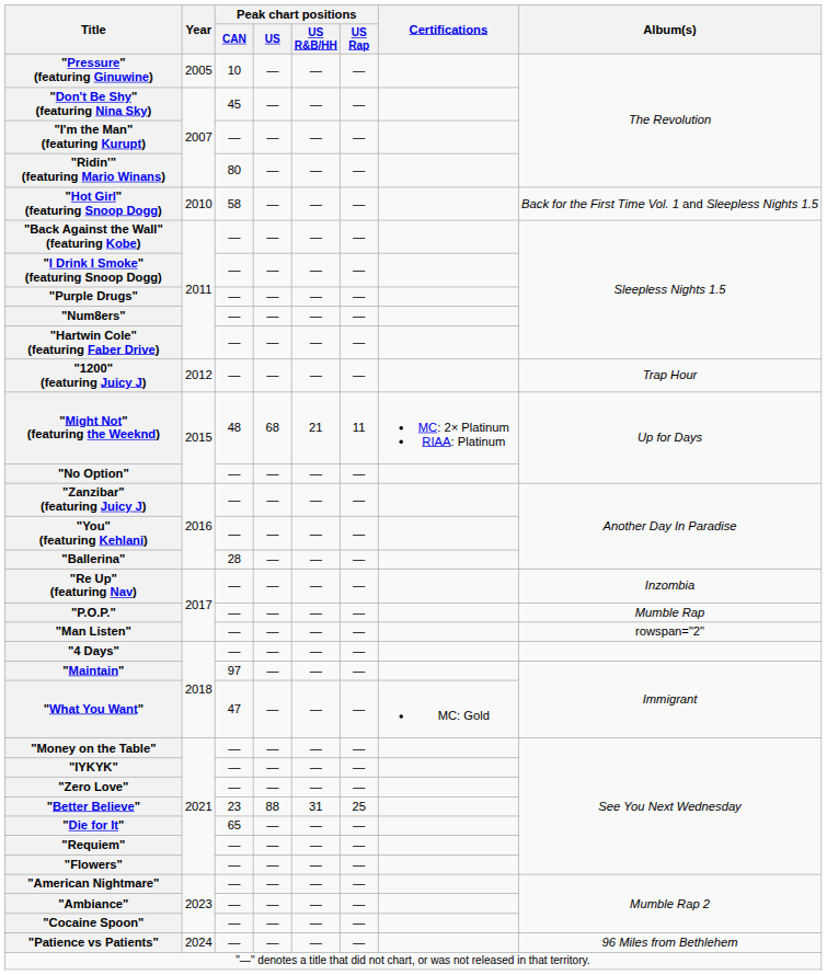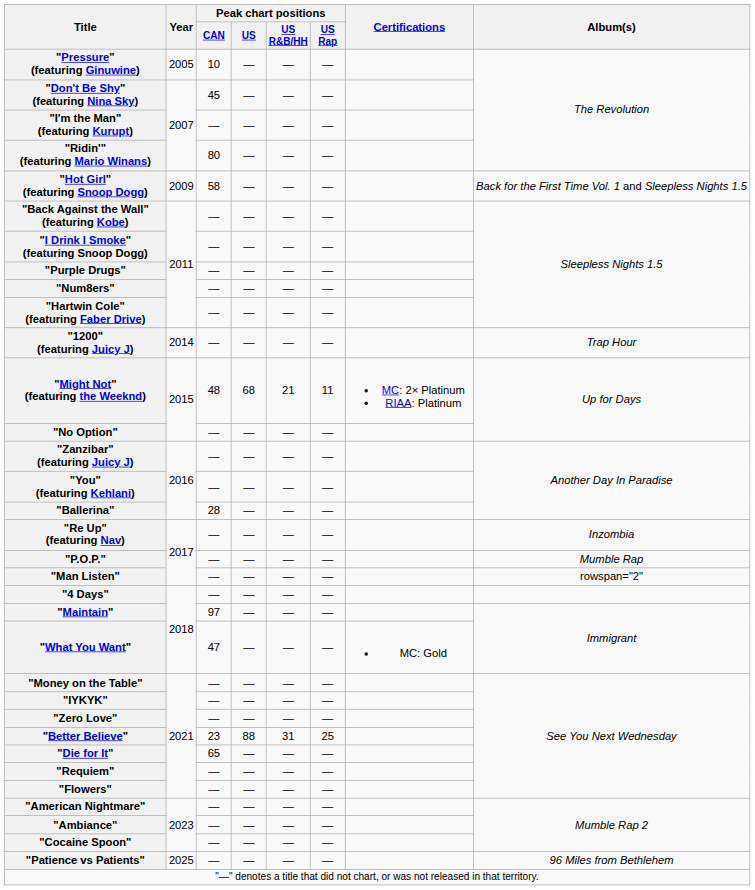"Hot Girl" (featuring Snoop Dogg) | Year: 2010 -> 2009
"1200" (featuring Juicy J) | Year: 2012 -> 2014
"Patience vs Patients" | Year: 2024 -> 2025
